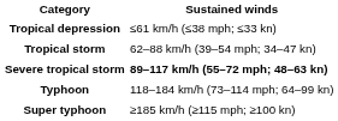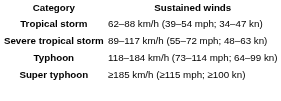- row: Tropical depression | ≤61 km/h (≤38 mph; ≤33 kn)
Severe tropical storm | Sustained winds: bold -> normal
